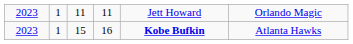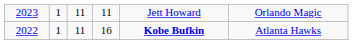row 2 | column 1: 2023 -> 2022
row 2 | column 3: 15 -> 11
